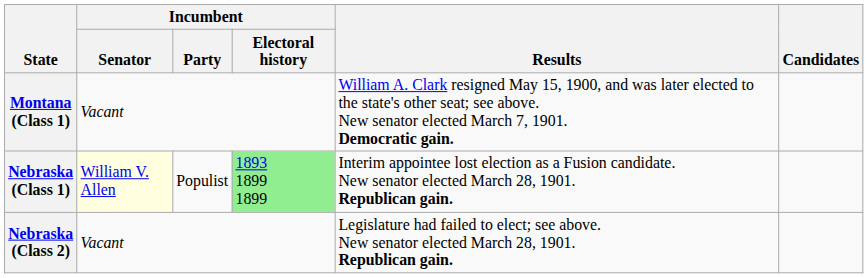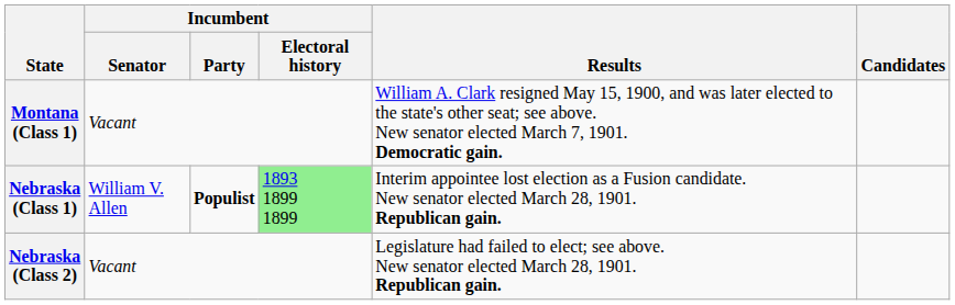Nebraska (Class 1) | Incumbent / Senator: lightyellow background -> no background
Nebraska (Class 1) | Incumbent / Party: normal -> bold
